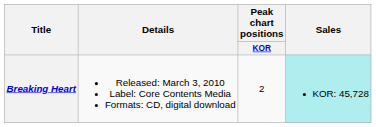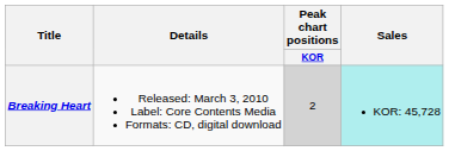Breaking Heart | Peak chart positions / KOR: no background -> lightgrey background
